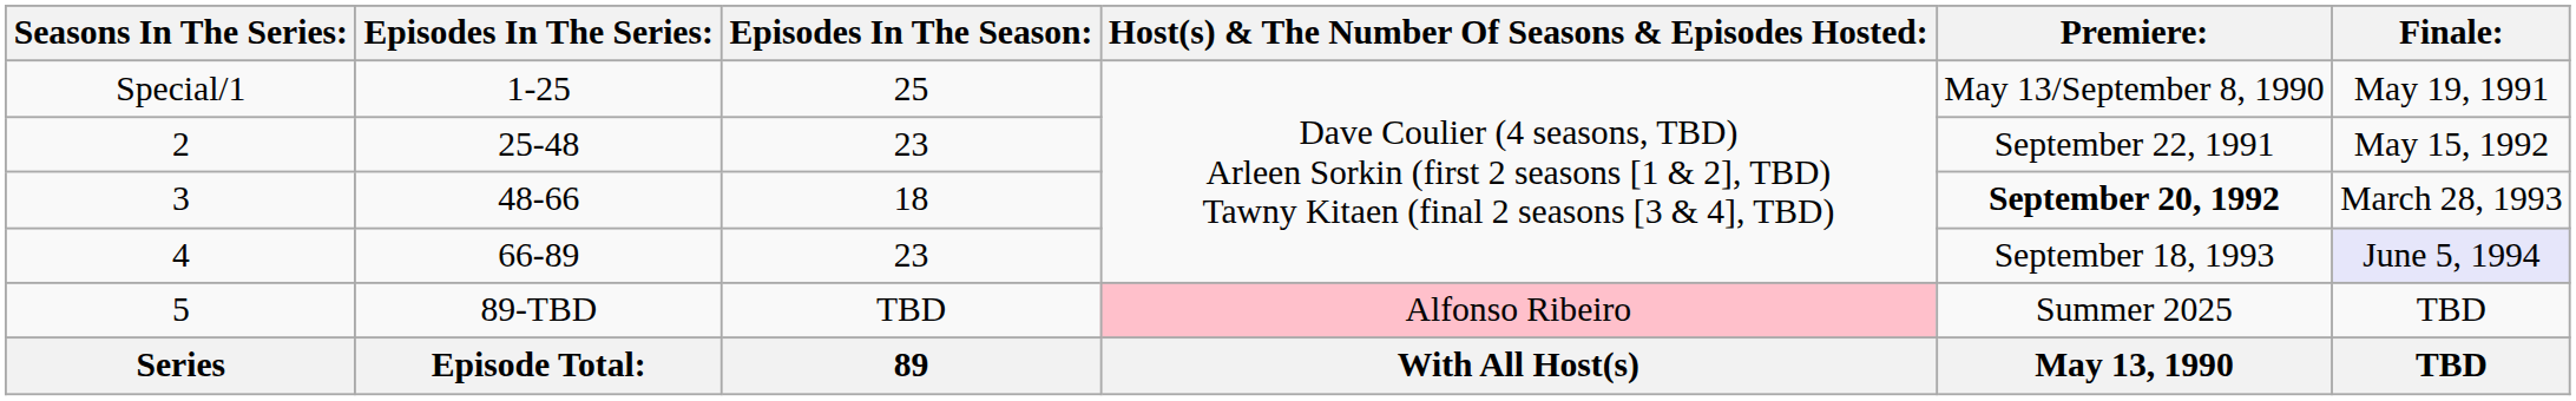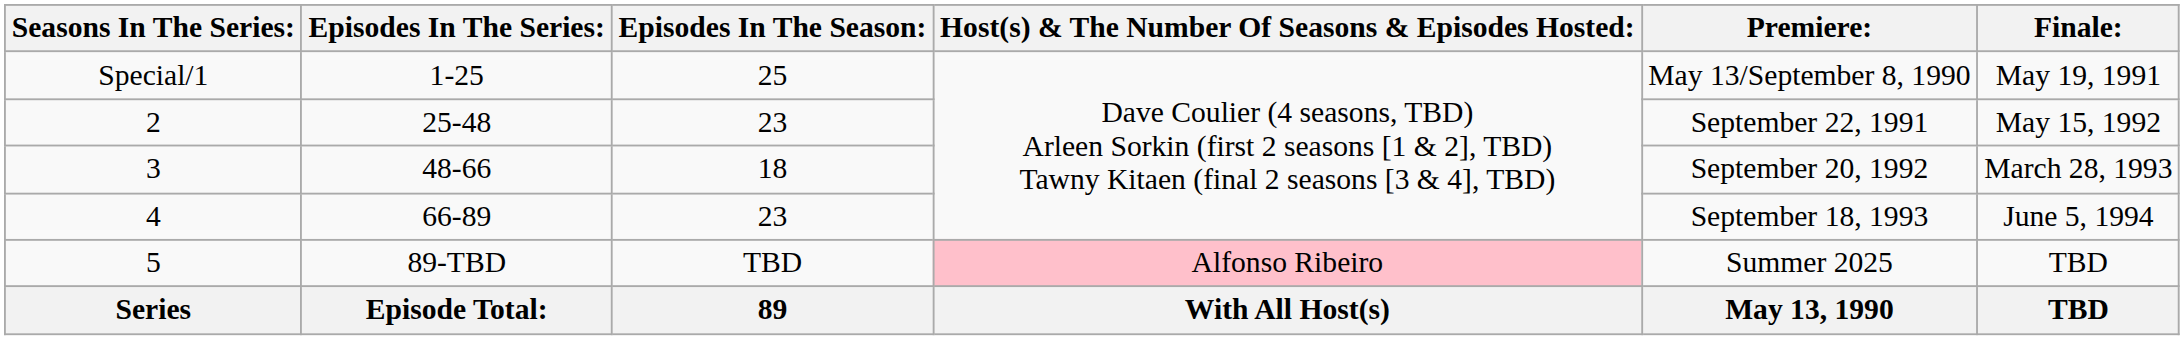3 | Premiere:: bold -> normal
4 | Finale:: lavender background -> no background
